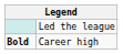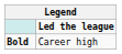row 2 | column 2: normal -> bold
